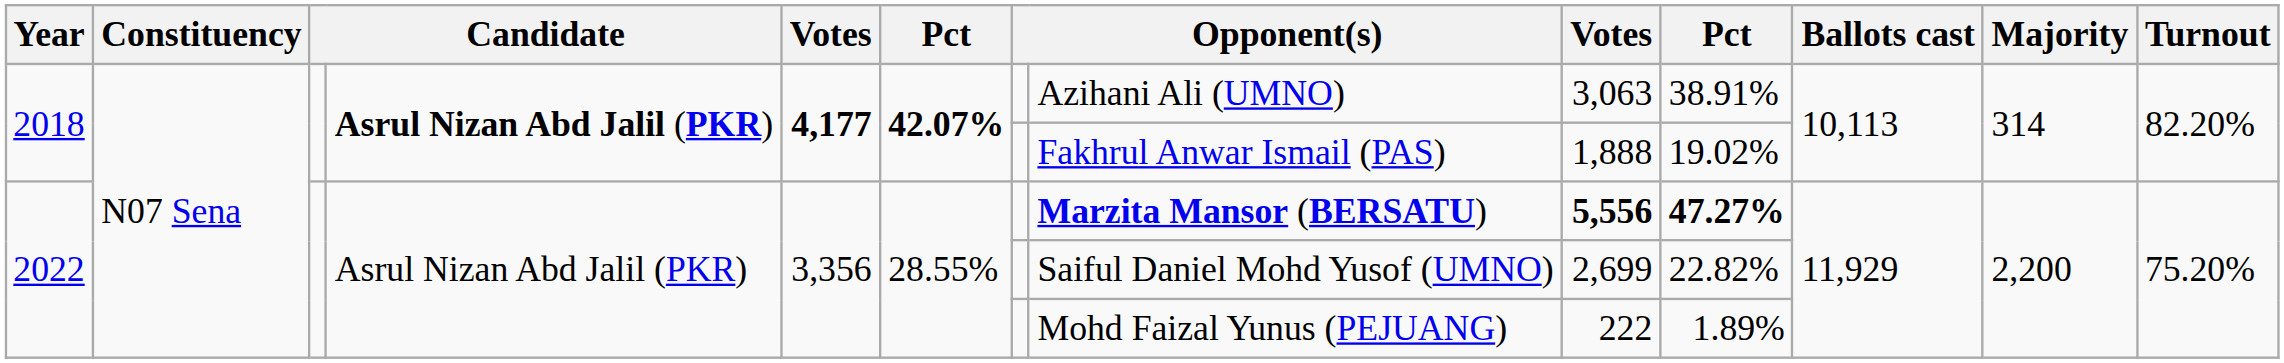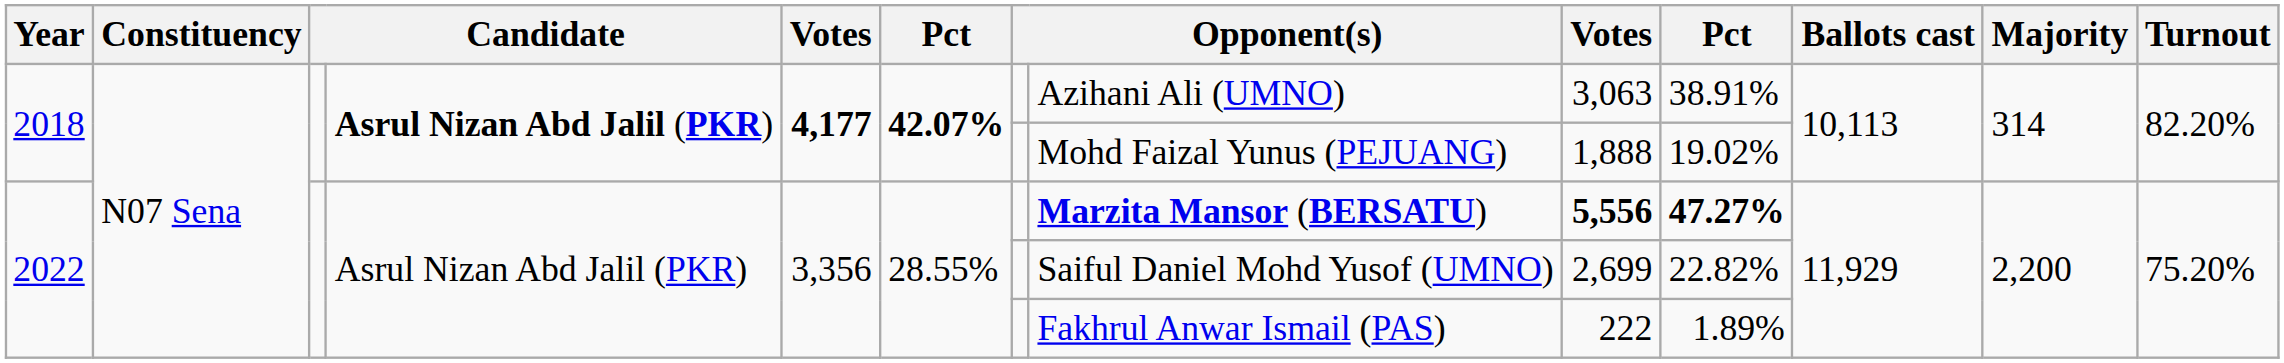row 3 | column 8: Fakhrul Anwar Ismail (PAS) -> Mohd Faizal Yunus (PEJUANG)
row 6 | column 8: Mohd Faizal Yunus (PEJUANG) -> Fakhrul Anwar Ismail (PAS)
